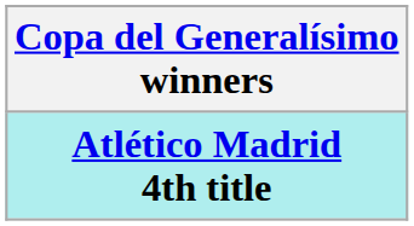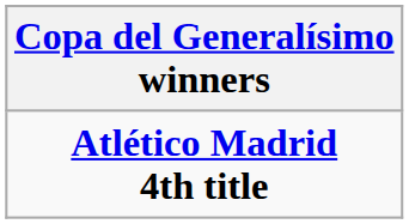row 2 | column 1: paleturquoise background -> no background
